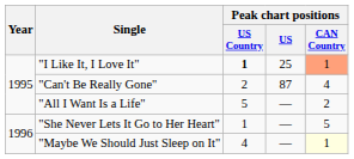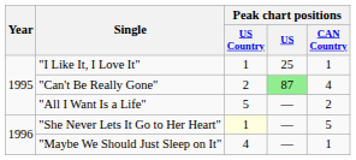"I Like It, I Love It" | Peak chart positions / US Country: bold -> normal
"I Like It, I Love It" | Peak chart positions / CAN Country: lightsalmon background -> no background
"Can't Be Really Gone" | Peak chart positions / US: no background -> lightgreen background
"She Never Lets It Go to Her Heart" | Peak chart positions / US Country: no background -> lightyellow background
"Maybe We Should Just Sleep on It" | Peak chart positions / CAN Country: lightyellow background -> no background
